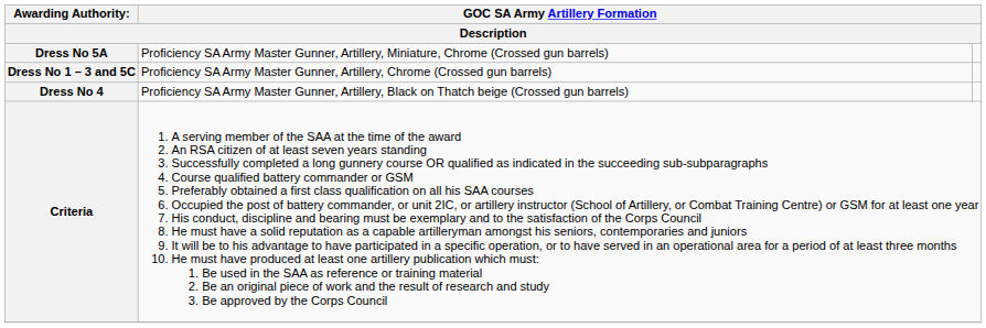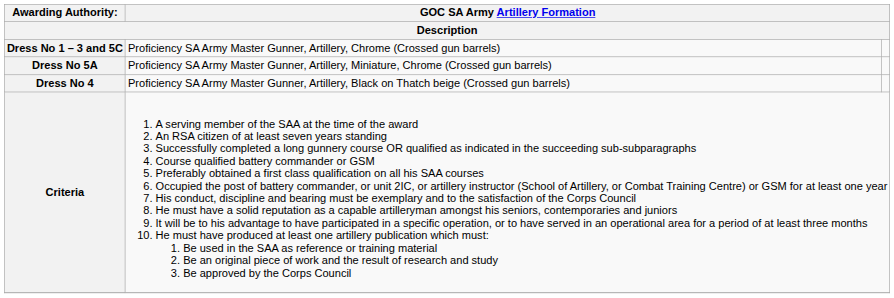rows swapped: Dress No 1 – 3 and 5C <-> Dress No 5A
